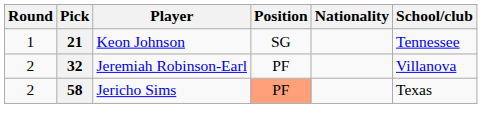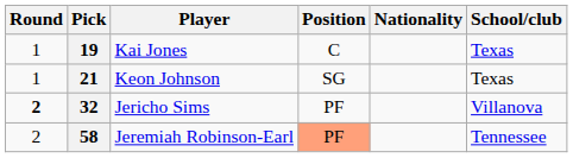+ row: 1 | 19 | Kai Jones | C | Texas
21 | School/club: Tennessee -> Texas
32 | Round: normal -> bold
32 | Player: Jeremiah Robinson-Earl -> Jericho Sims
58 | Player: Jericho Sims -> Jeremiah Robinson-Earl
58 | School/club: Texas -> Tennessee
